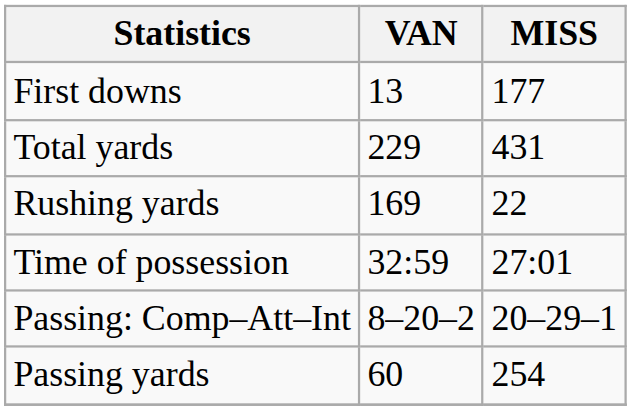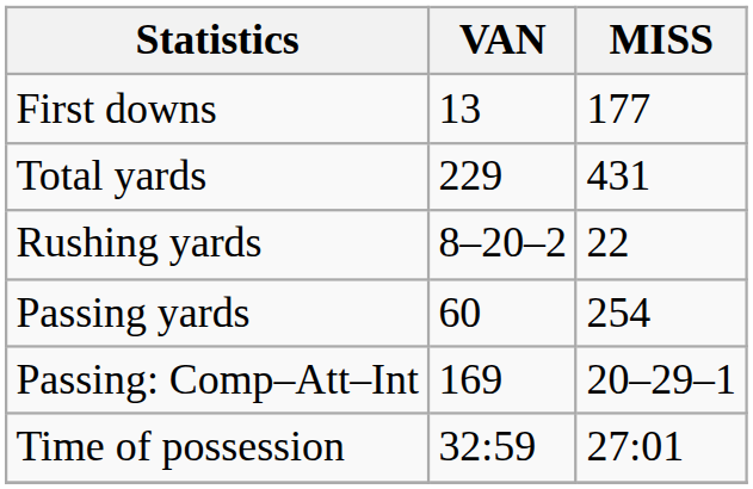Rushing yards | VAN: 169 -> 8–20–2
rows swapped: Passing yards <-> Time of possession
Passing: Comp–Att–Int | VAN: 8–20–2 -> 169
